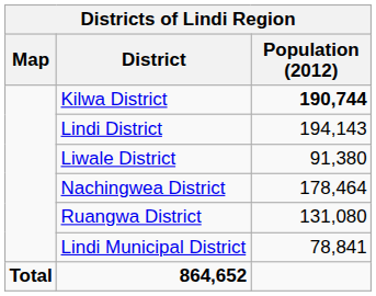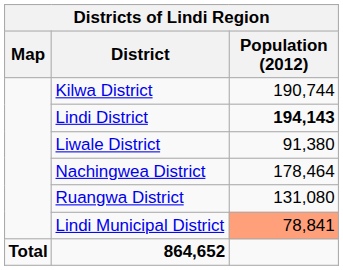Kilwa District | Population (2012): bold -> normal
Lindi District | Population (2012): normal -> bold
Lindi Municipal District | Population (2012): no background -> lightsalmon background
